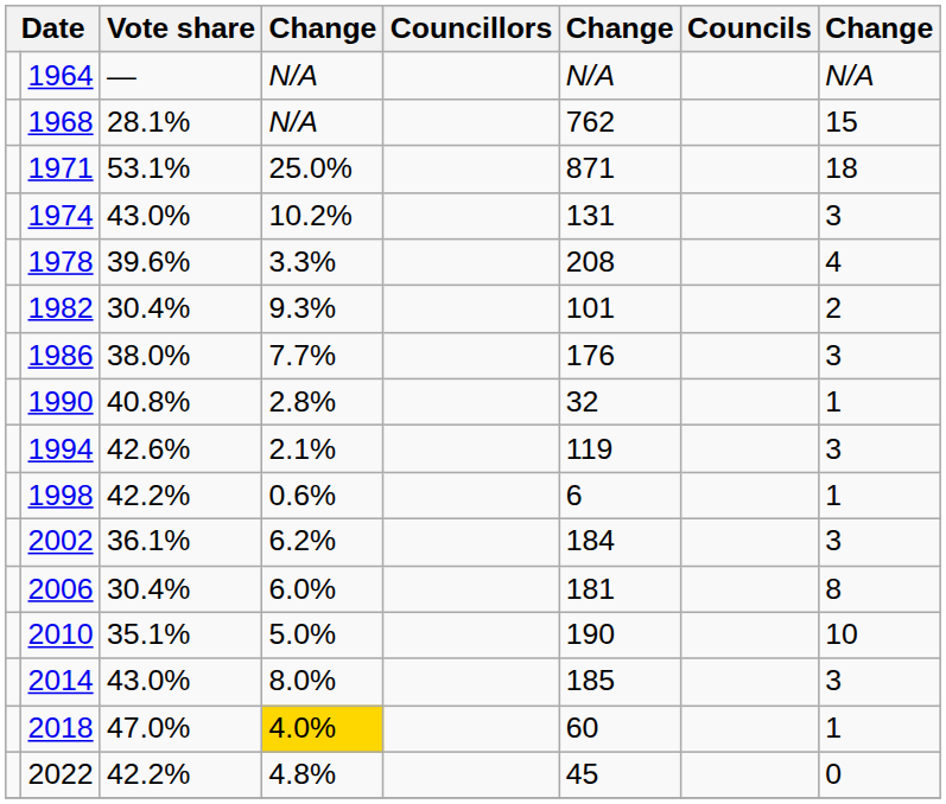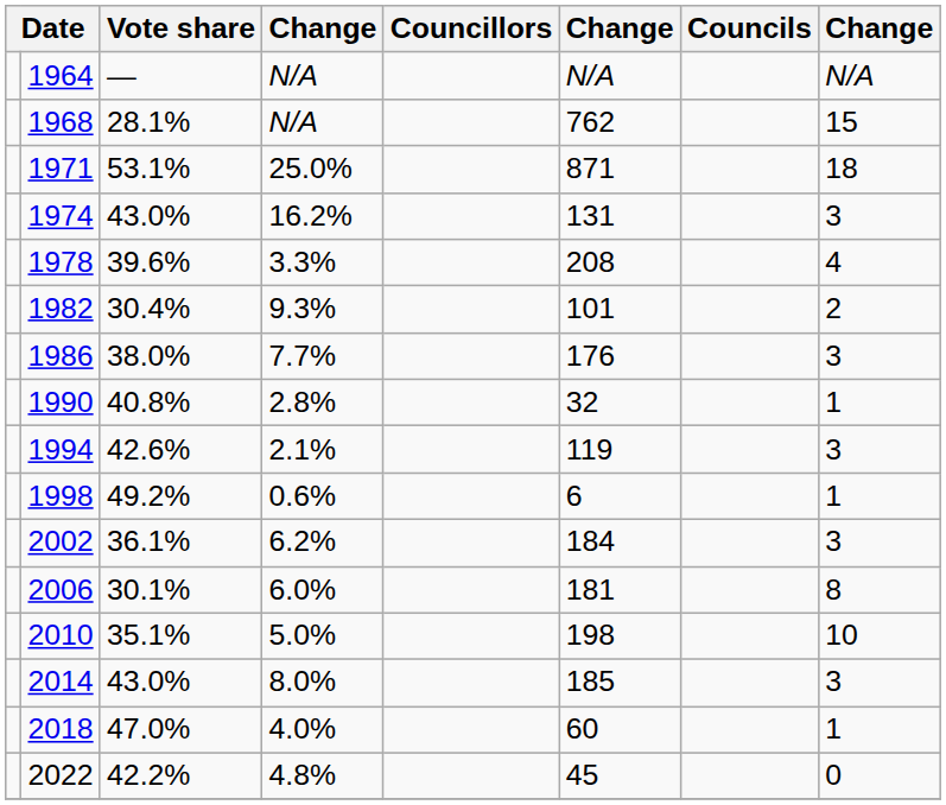1974 | column 4: 10.2% -> 16.2%
1998 | Vote share: 42.2% -> 49.2%
2006 | Vote share: 30.4% -> 30.1%
2010 | column 6: 190 -> 198
2018 | column 4: gold background -> no background
